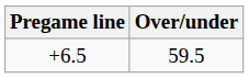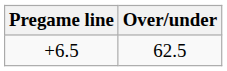+6.5 | Over/under: 59.5 -> 62.5
